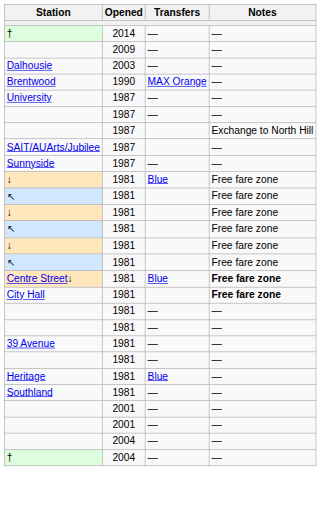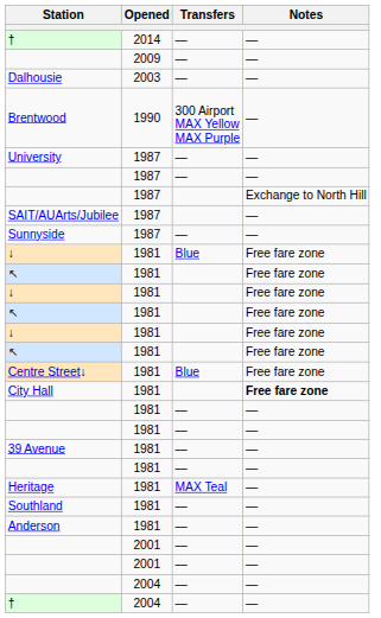Brentwood | Transfers: MAX Orange -> 300 Airport MAX Yellow MAX Purple
Centre Street↓ | Notes: bold -> normal
Heritage | Transfers: Blue -> MAX Teal
+ row: Anderson | 1981 | — | —
